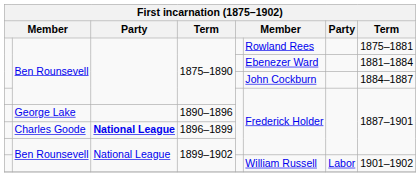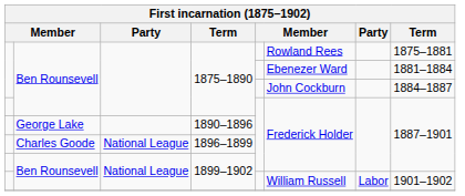1896–1899 | column 3: bold -> normal
